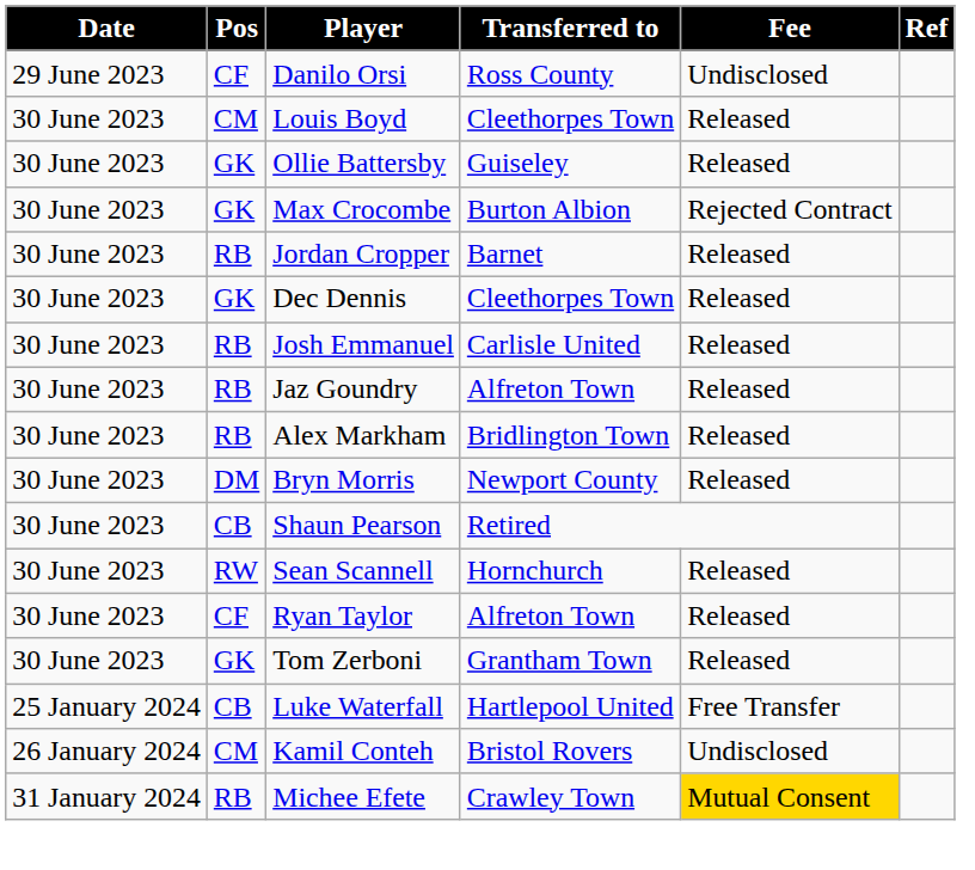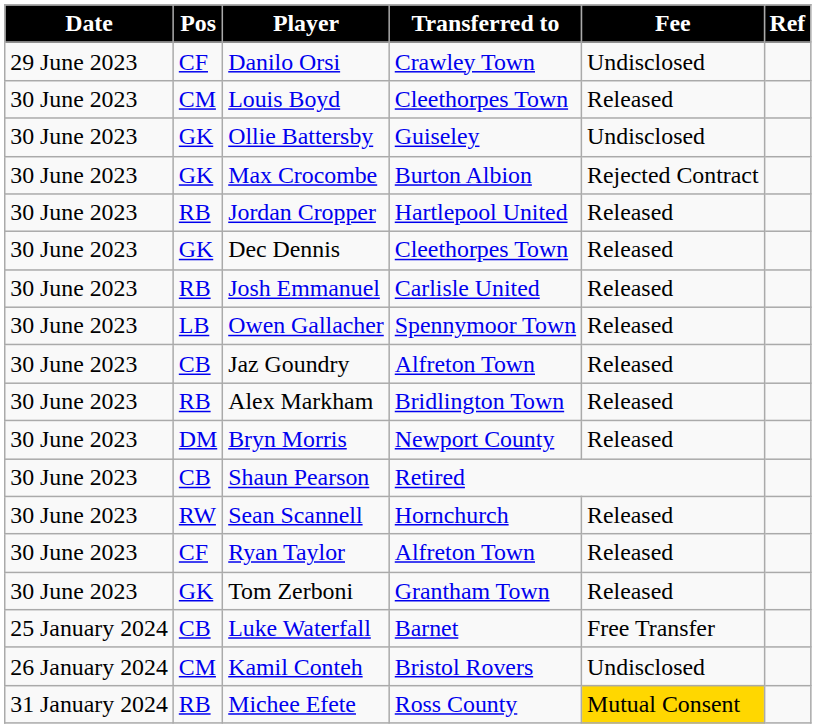Danilo Orsi | Transferred to: Ross County -> Crawley Town
Ollie Battersby | Fee: Released -> Undisclosed
Jordan Cropper | Transferred to: Barnet -> Hartlepool United
+ row: 30 June 2023 | LB | Owen Gallacher | Spennymoor Town | Released
Jaz Goundry | Pos: RB -> CB
Luke Waterfall | Transferred to: Hartlepool United -> Barnet
Michee Efete | Transferred to: Crawley Town -> Ross County
